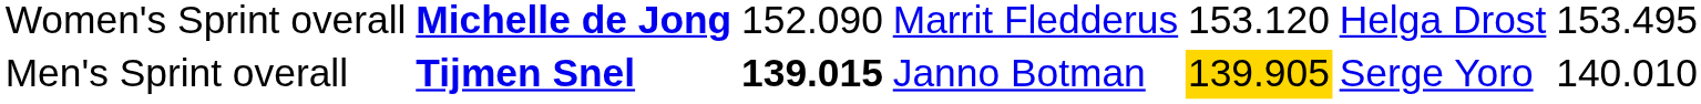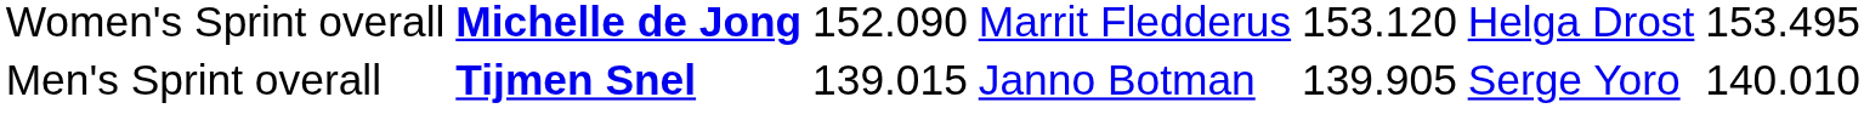row 2 | column 3: bold -> normal
row 2 | column 5: gold background -> no background
